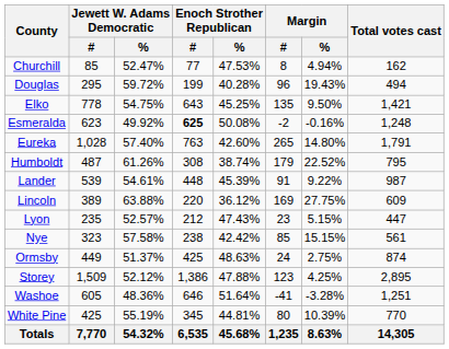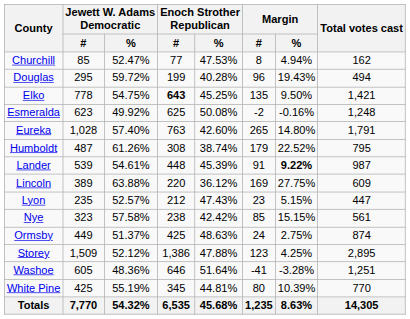Elko | Enoch Strother Republican / #: normal -> bold
Esmeralda | Enoch Strother Republican / #: bold -> normal
Lander | Margin / %: normal -> bold
